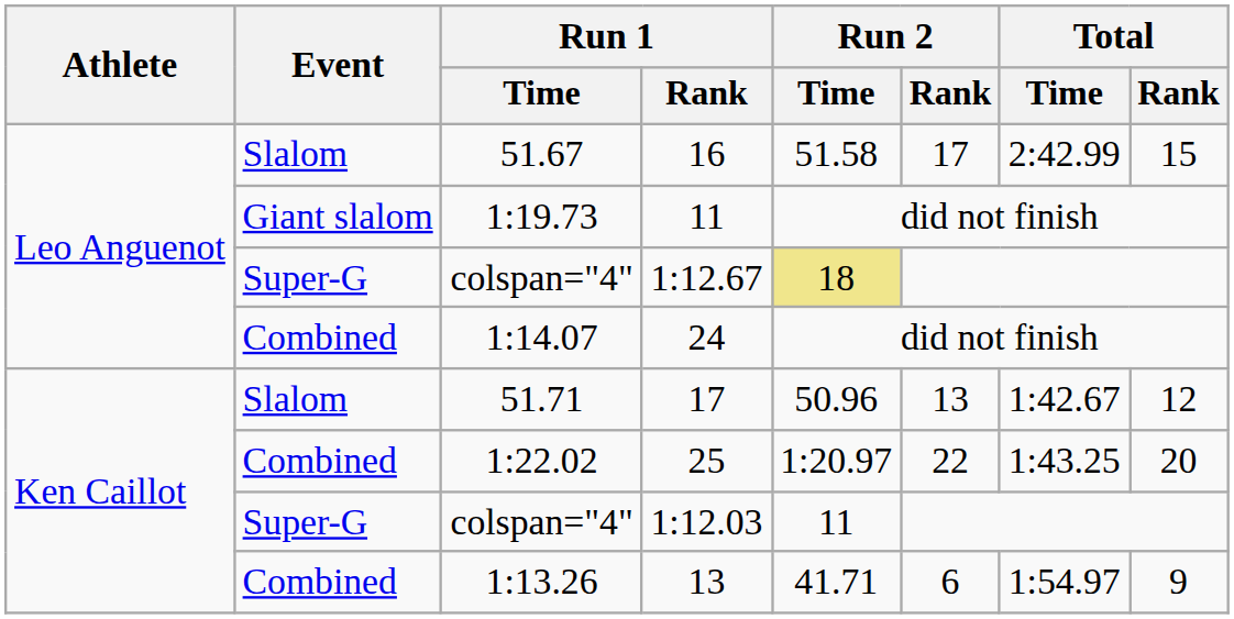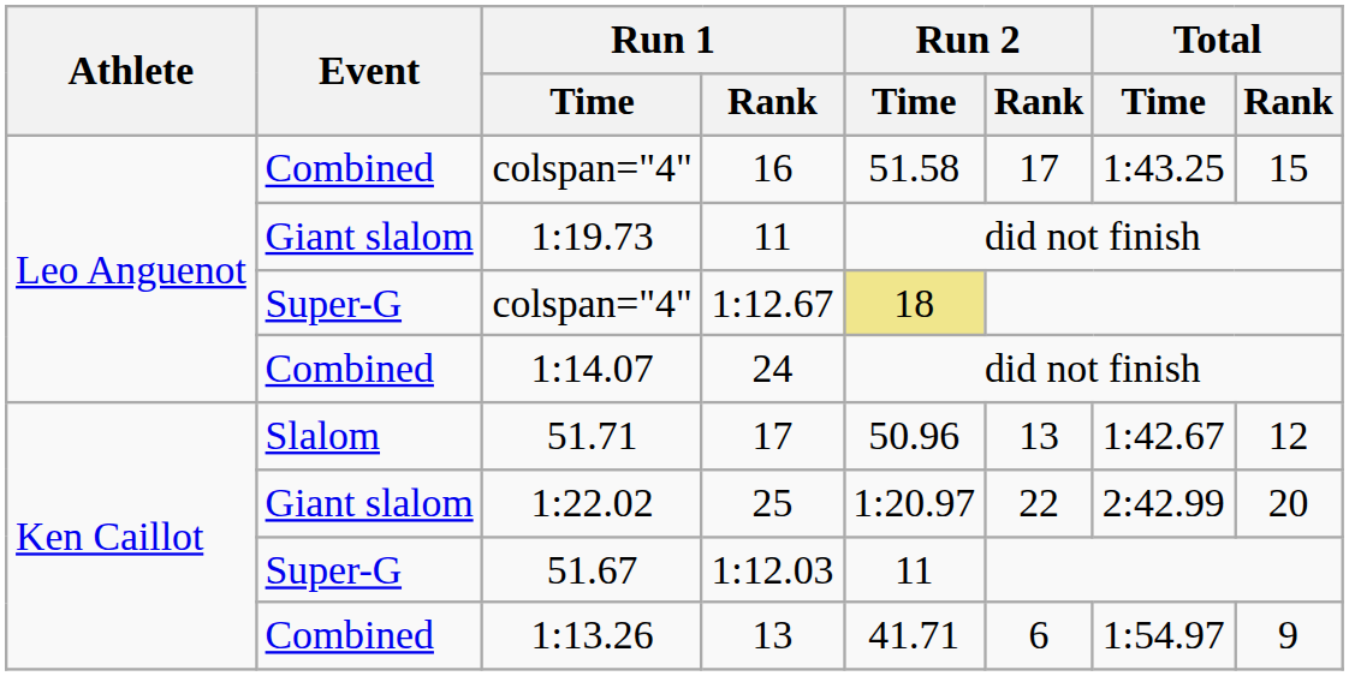16 | Event: Slalom -> Combined
16 | Run 1 / Time: 51.67 -> colspan="4"
16 | Total / Time: 2:42.99 -> 1:43.25
25 | Event: Combined -> Giant slalom
25 | Total / Time: 1:43.25 -> 2:42.99
1:12.03 | Run 1 / Time: colspan="4" -> 51.67
